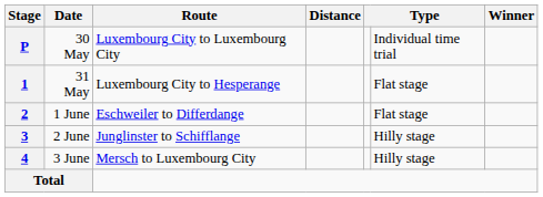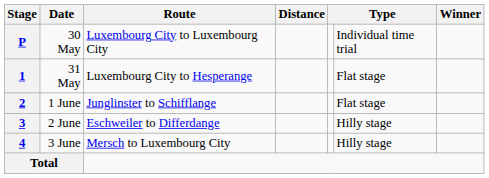2 | Route: Eschweiler to Differdange -> Junglinster to Schifflange
3 | Route: Junglinster to Schifflange -> Eschweiler to Differdange
